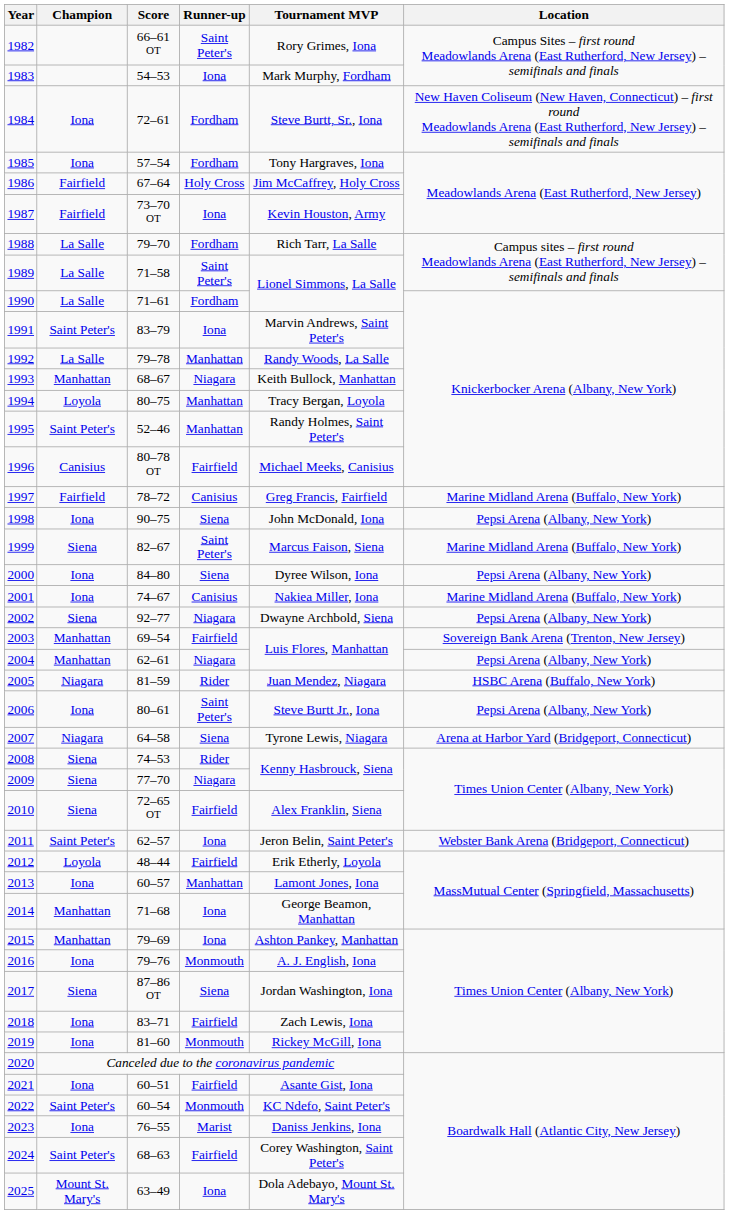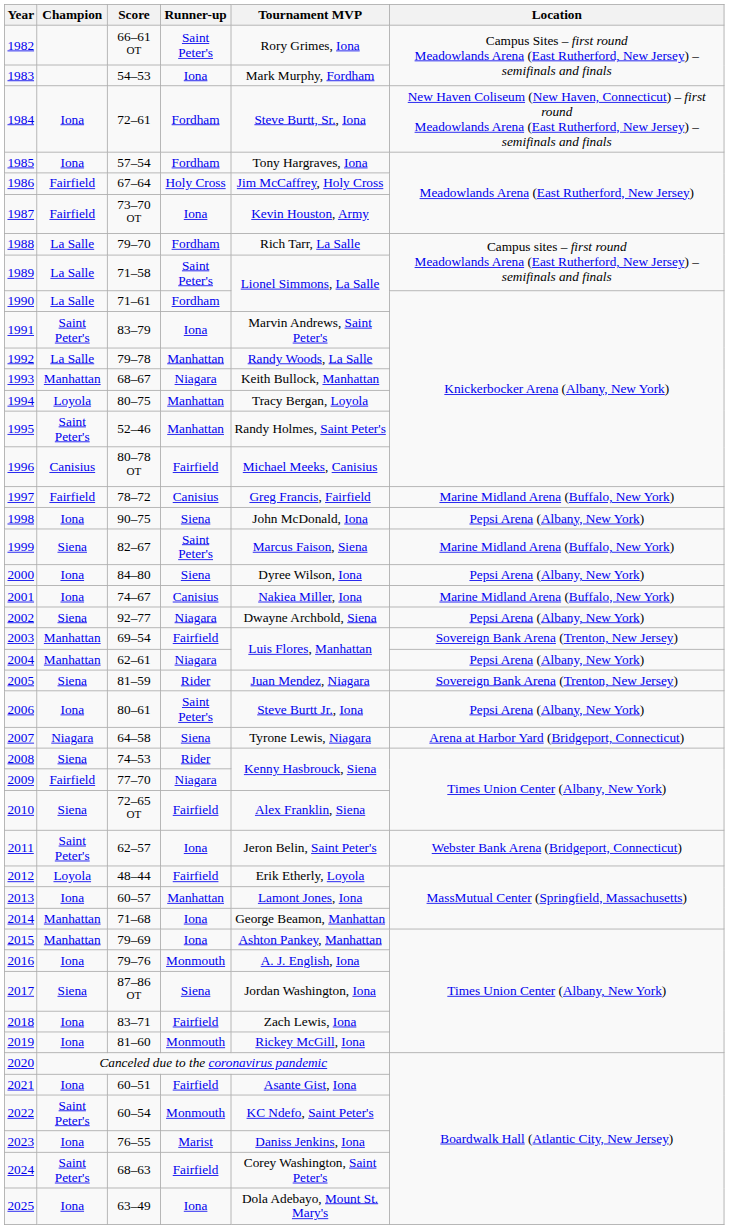2005 | Champion: Niagara -> Siena
2005 | Location: HSBC Arena (Buffalo, New York) -> Sovereign Bank Arena (Trenton, New Jersey)
2009 | Champion: Siena -> Fairfield
2025 | Champion: Mount St. Mary's -> Iona
